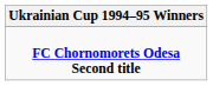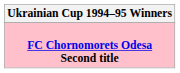row 2 | column 1: no background -> pink background
